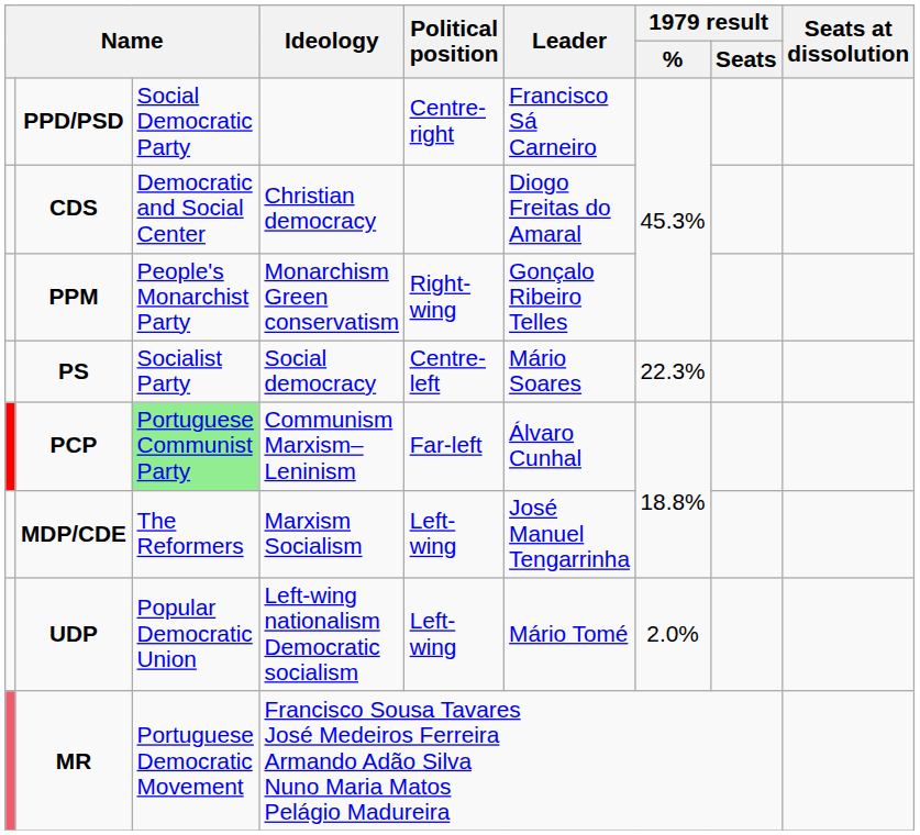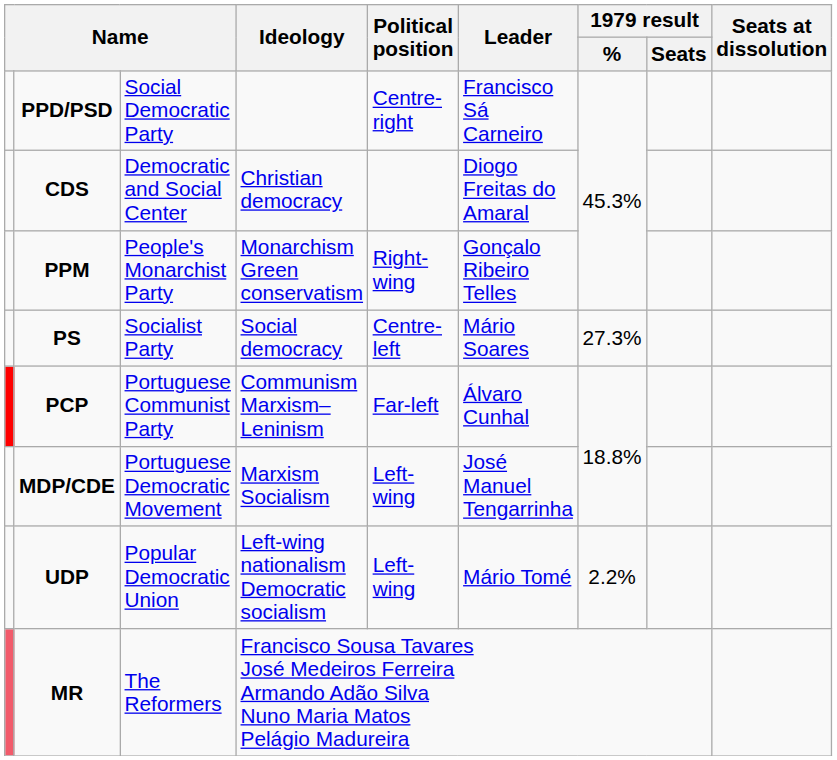PS | 1979 result / %: 22.3% -> 27.3%
PCP | column 3: lightgreen background -> no background
MDP/CDE | column 3: The Reformers -> Portuguese Democratic Movement
UDP | 1979 result / %: 2.0% -> 2.2%
MR | column 3: Portuguese Democratic Movement -> The Reformers
